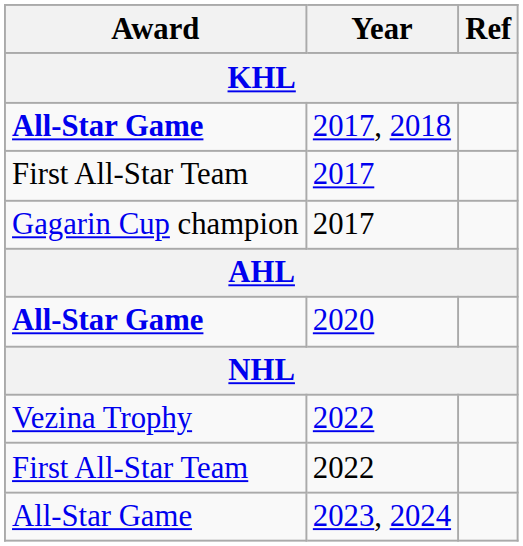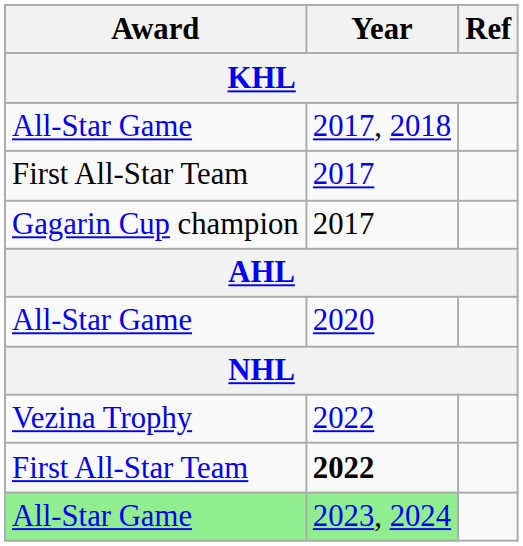2017, 2018 | Award: bold -> normal
2020 | Award: bold -> normal
First All-Star Team / 2022 | Year: normal -> bold
2023, 2024 | Award: no background -> lightgreen background
2023, 2024 | Year: no background -> lightgreen background
